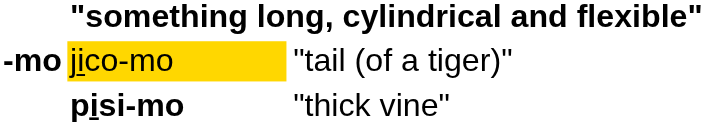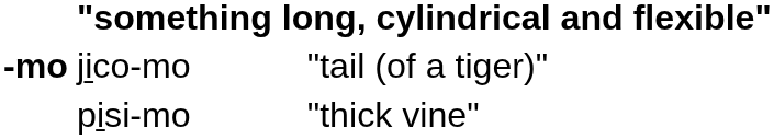ji̱co-mo | column 2: gold background -> no background
pi̱si-mo | column 2: bold -> normal
